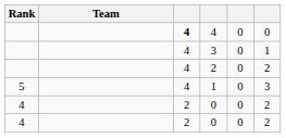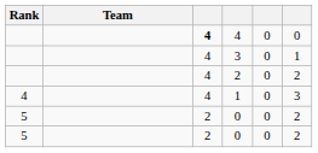row 5 | Rank: 5 -> 4
row 6 | Rank: 4 -> 5
row 7 | Rank: 4 -> 5
